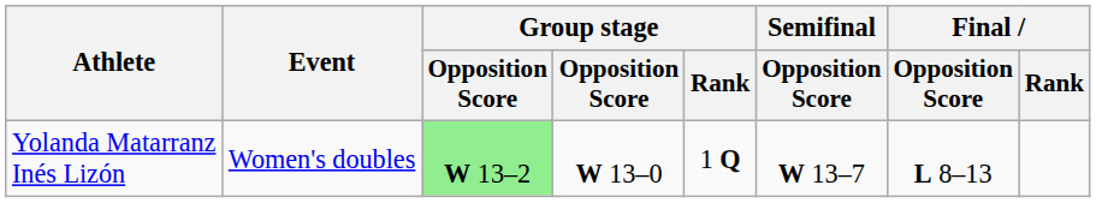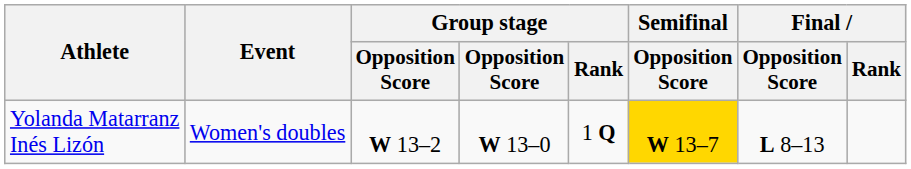Yolanda Matarranz Inés Lizón | column 3: lightgreen background -> no background
Yolanda Matarranz Inés Lizón | Semifinal / Opposition Score: no background -> gold background
